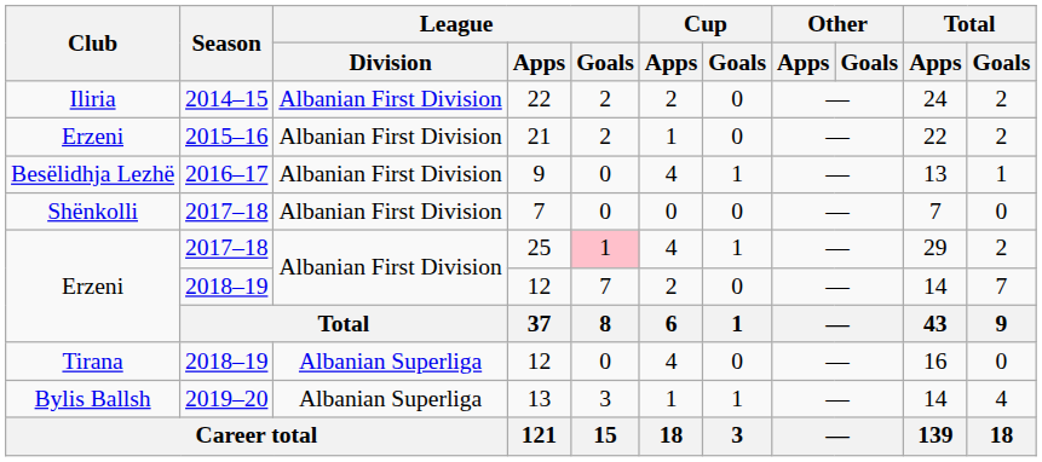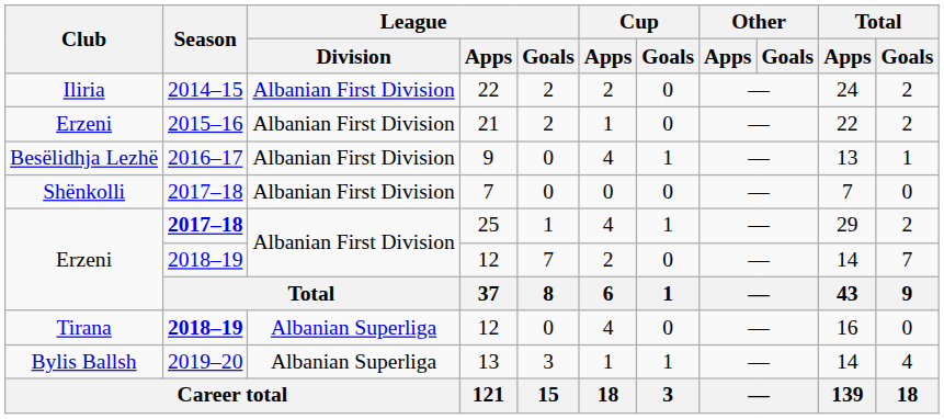25 | Season: normal -> bold
25 | League / Goals: pink background -> no background
Tirana / 12 | Season: normal -> bold
